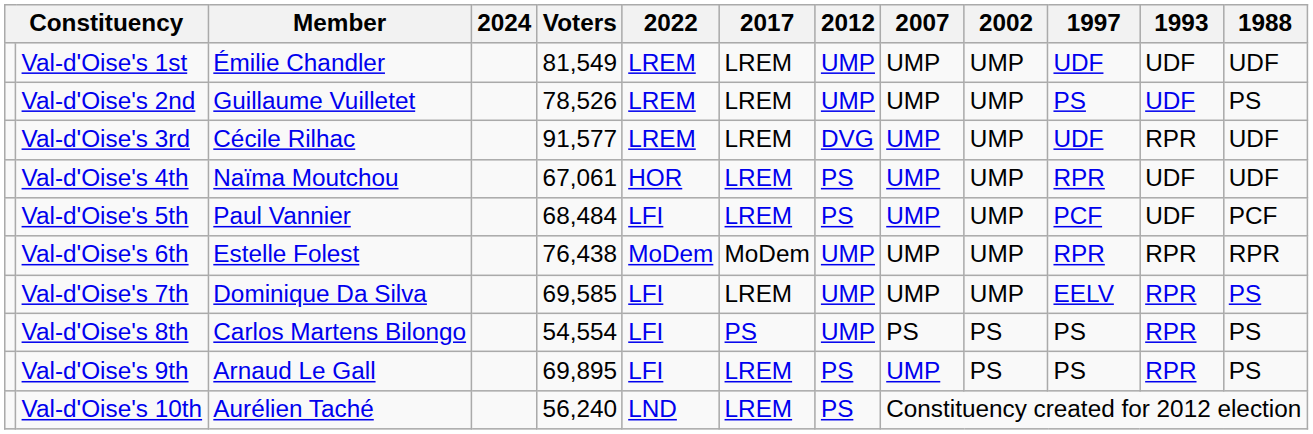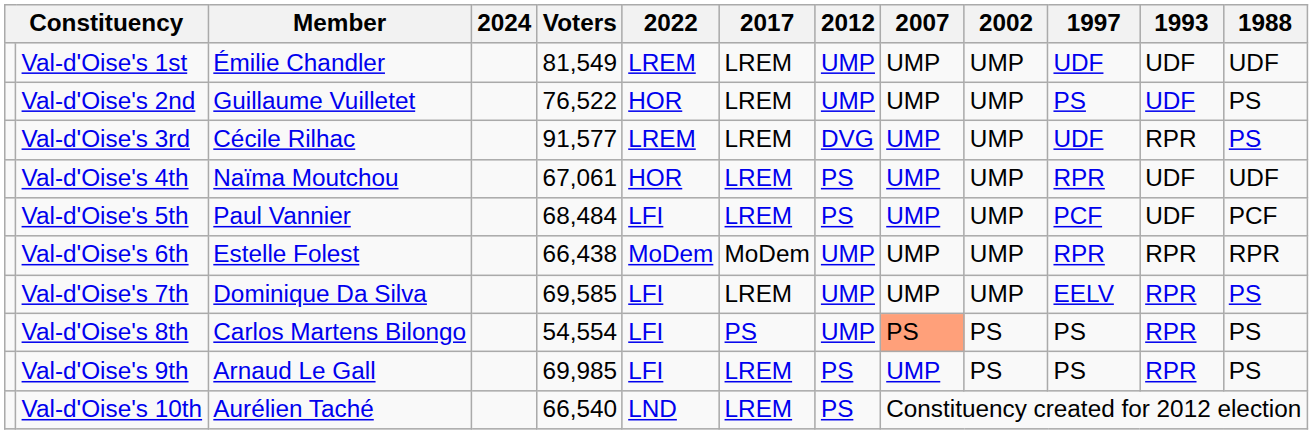Val-d'Oise's 2nd | Voters: 78,526 -> 76,522
Val-d'Oise's 2nd | 2022: LREM -> HOR
Val-d'Oise's 3rd | 1988: UDF -> PS
Val-d'Oise's 6th | Voters: 76,438 -> 66,438
Val-d'Oise's 8th | 2007: no background -> lightsalmon background
Val-d'Oise's 9th | Voters: 69,895 -> 69,985
Val-d'Oise's 10th | Voters: 56,240 -> 66,540
